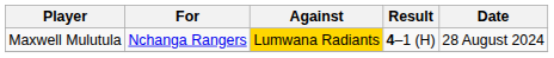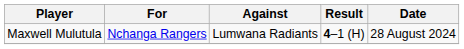Maxwell Mulutula | Against: gold background -> no background
